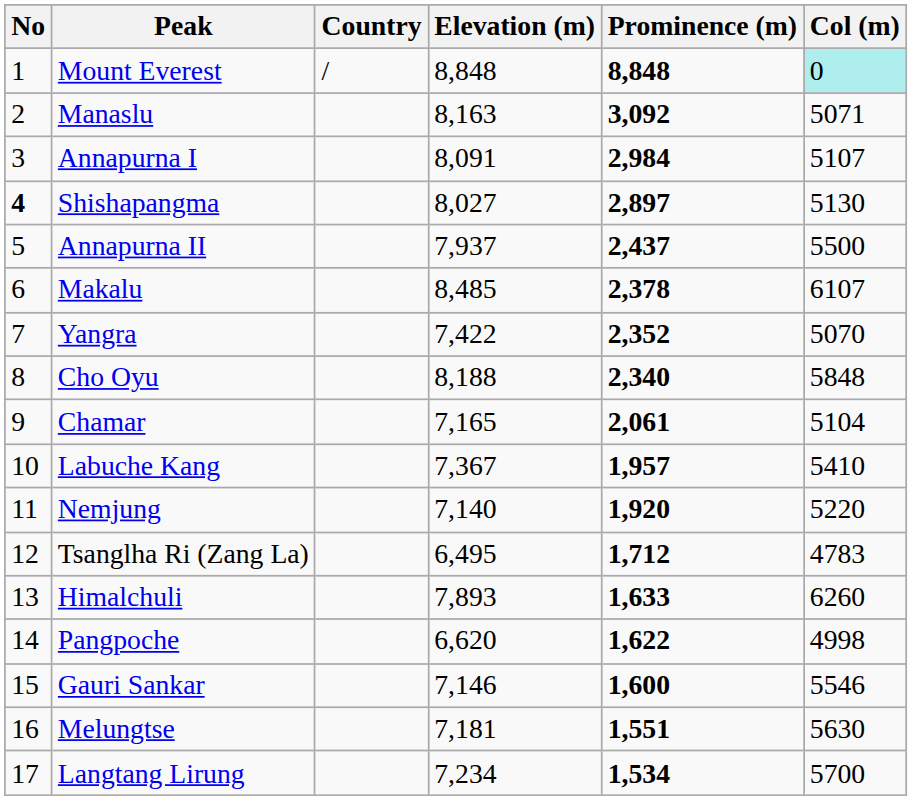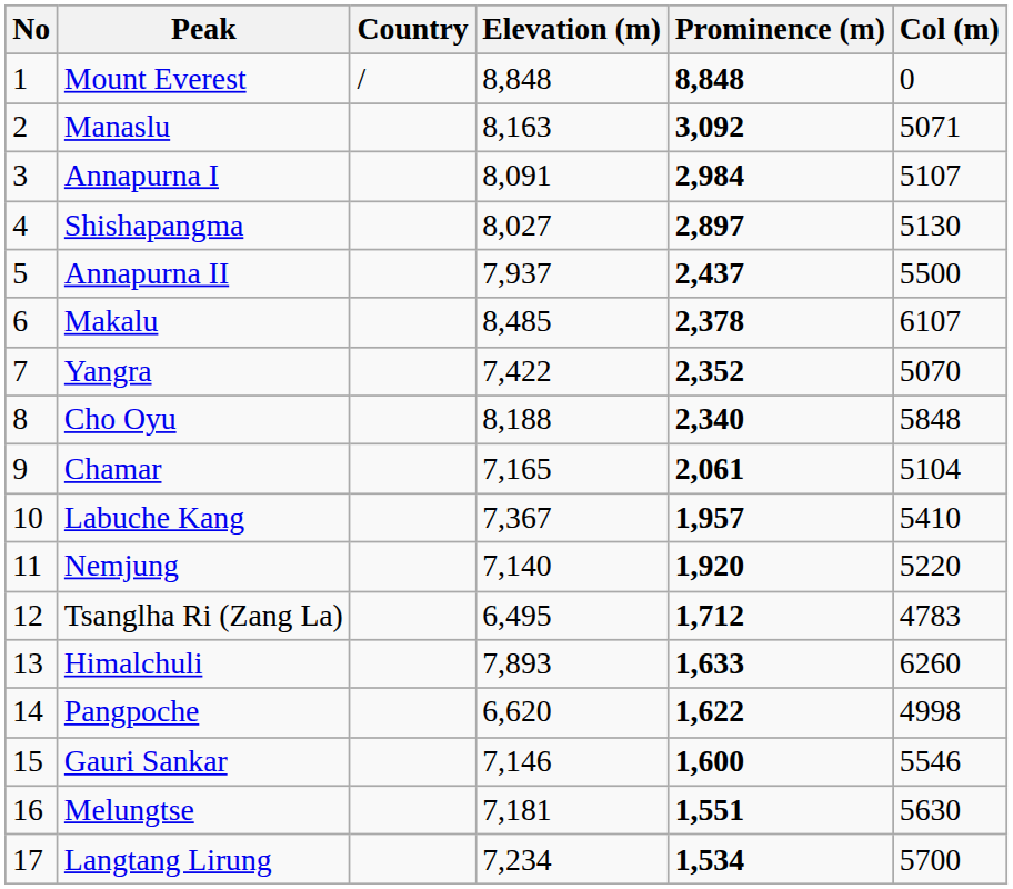Mount Everest | Col (m): paleturquoise background -> no background
Shishapangma | No: bold -> normal
